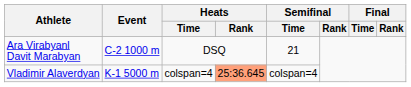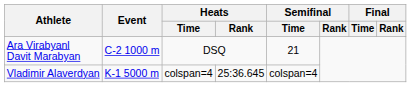Vladimir Alaverdyan | Heats / Rank: lightsalmon background -> no background
